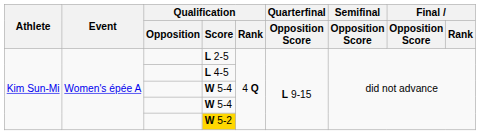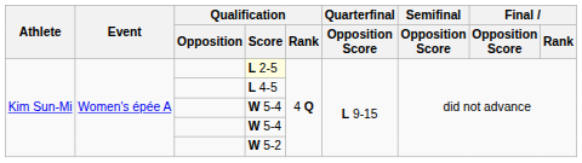L 2-5 | Qualification / Score: no background -> lightyellow background
W 5-2 | Qualification / Score: gold background -> no background
